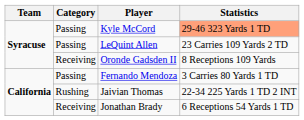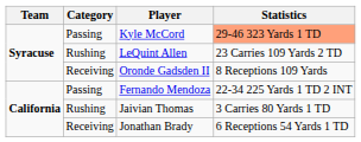LeQuint Allen | Category: Passing -> Rushing
Fernando Mendoza | Statistics: 3 Carries 80 Yards 1 TD -> 22-34 225 Yards 1 TD 2 INT
Jaivian Thomas | Statistics: 22-34 225 Yards 1 TD 2 INT -> 3 Carries 80 Yards 1 TD
